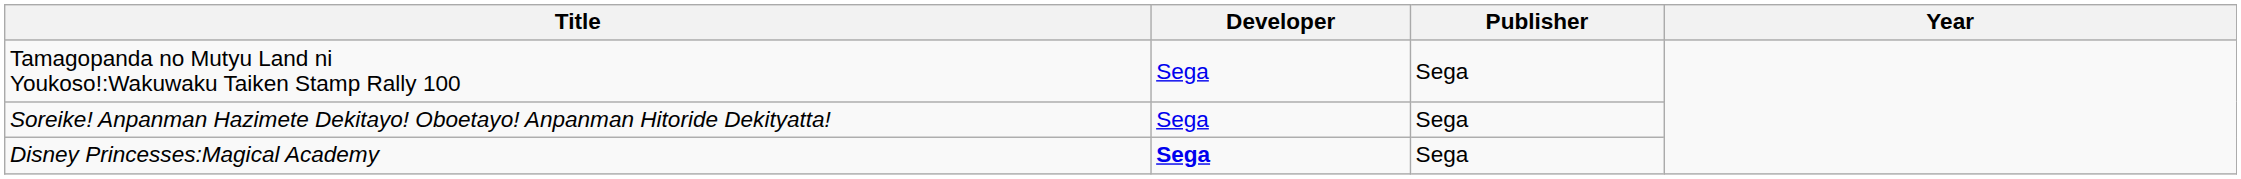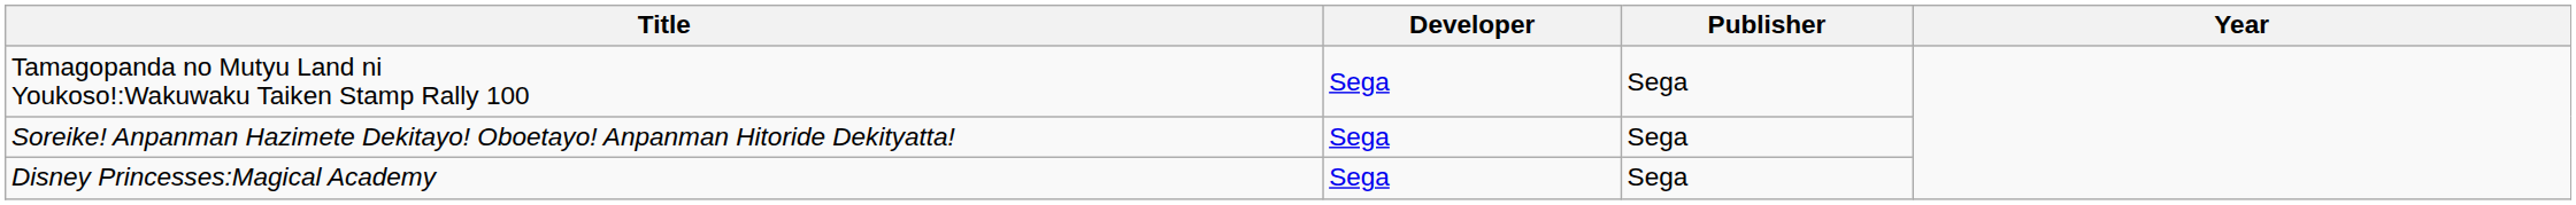Disney Princesses:Magical Academy | Developer: bold -> normal
